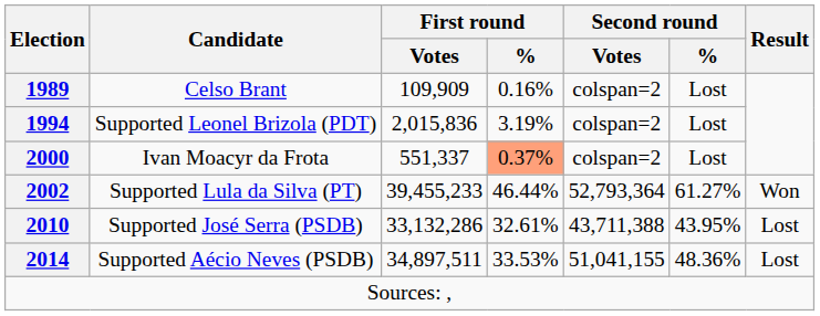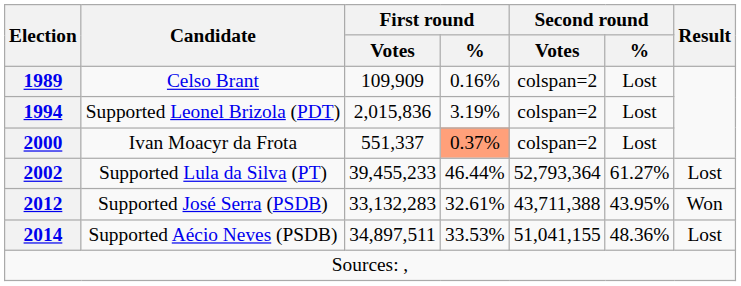Supported Lula da Silva (PT) | Result: Won -> Lost
Supported José Serra (PSDB) | Election: 2010 -> 2012
Supported José Serra (PSDB) | First round / Votes: 33,132,286 -> 33,132,283
Supported José Serra (PSDB) | Result: Lost -> Won
